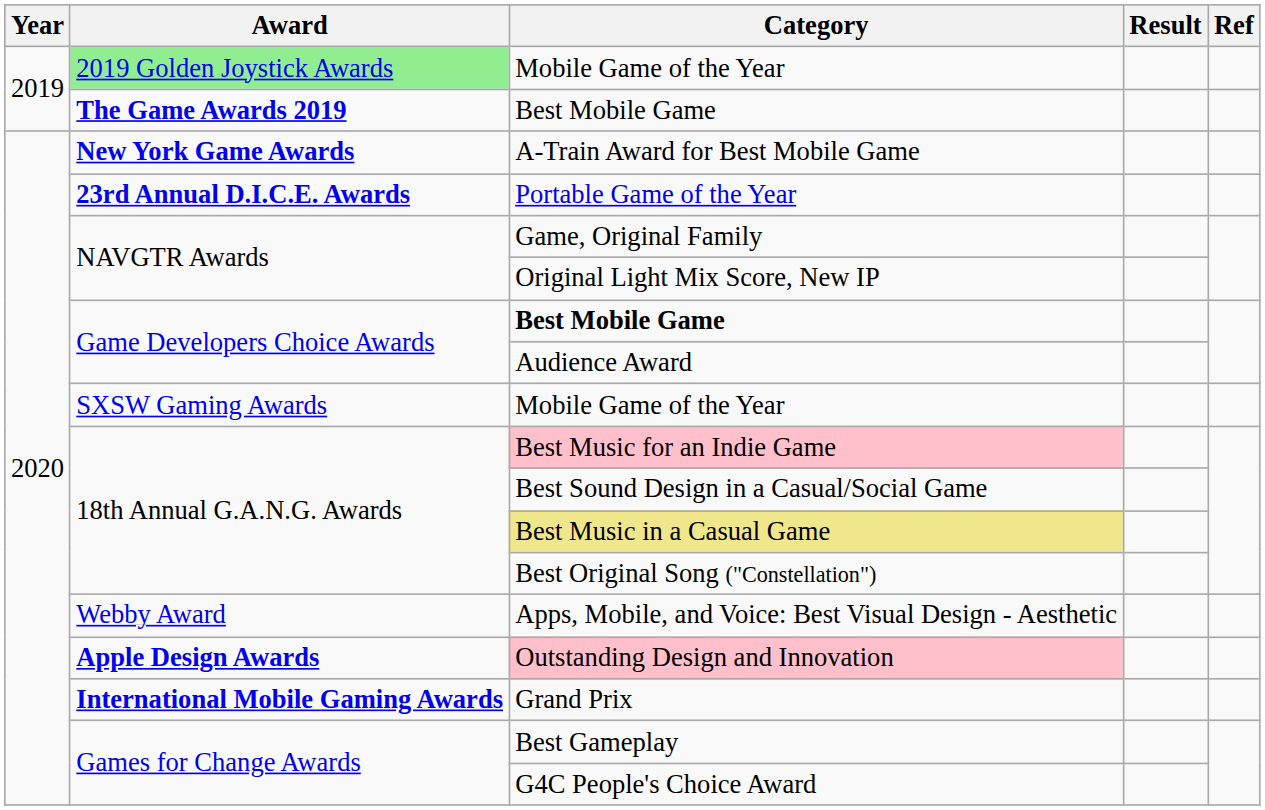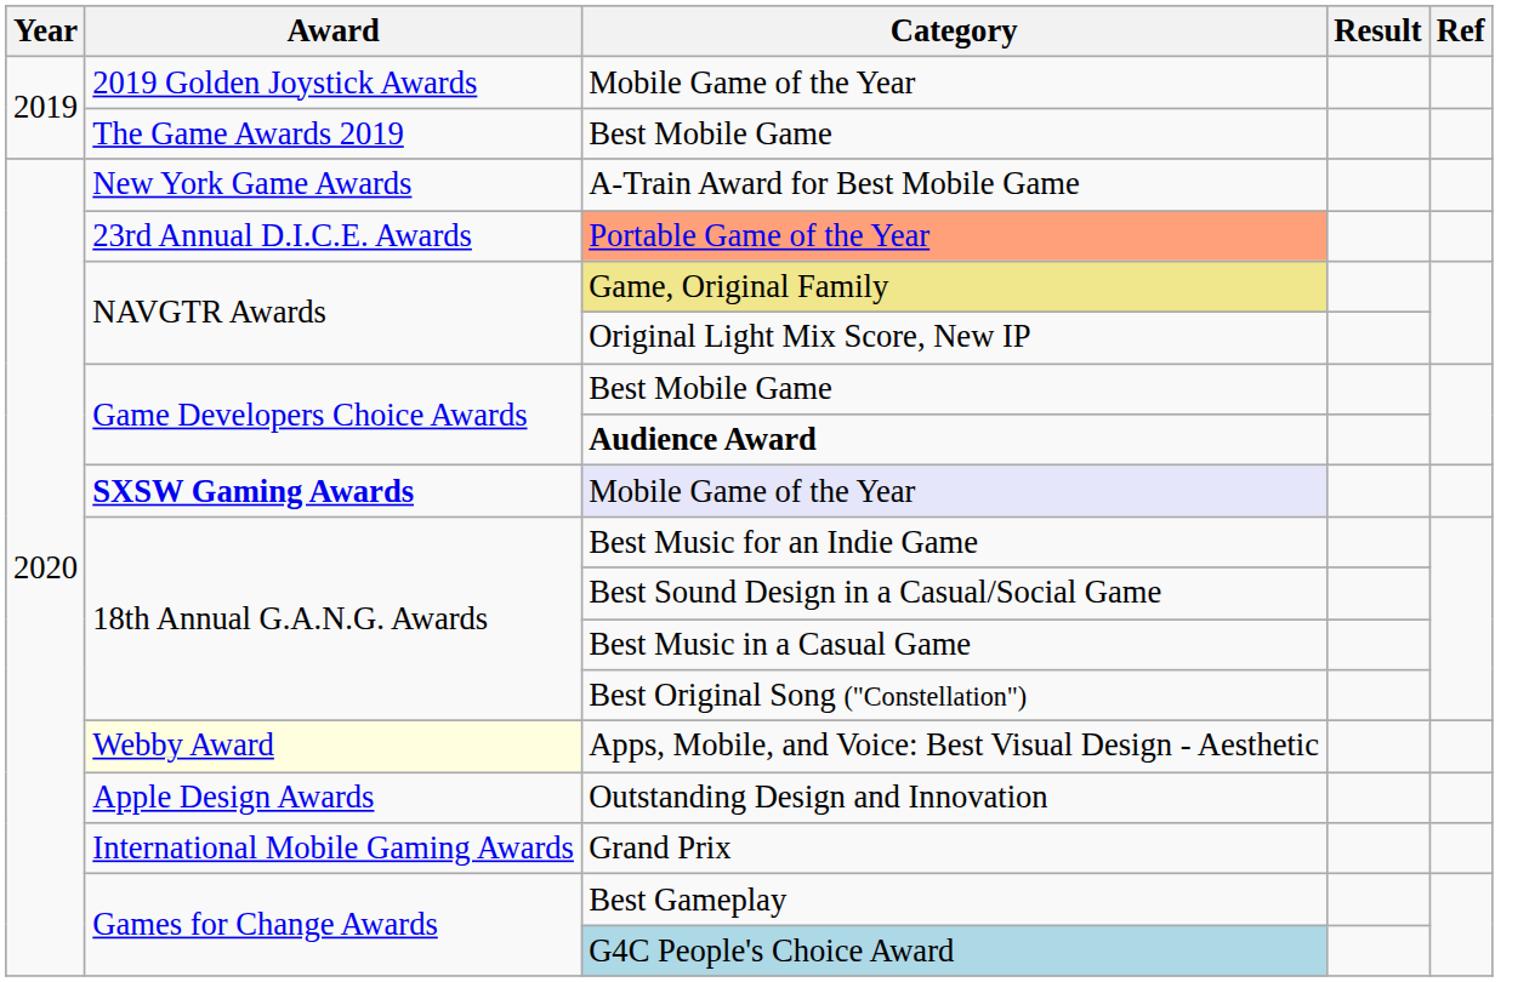2019 Golden Joystick Awards / Mobile Game of the Year | Award: lightgreen background -> no background
The Game Awards 2019 / Best Mobile Game | Award: bold -> normal
A-Train Award for Best Mobile Game | Award: bold -> normal
Portable Game of the Year | Award: bold -> normal
Portable Game of the Year | Category: no background -> lightsalmon background
Game, Original Family | Category: no background -> khaki background
Game Developers Choice Awards / Best Mobile Game | Category: bold -> normal
Audience Award | Category: normal -> bold
SXSW Gaming Awards / Mobile Game of the Year | Award: normal -> bold
SXSW Gaming Awards / Mobile Game of the Year | Category: no background -> lavender background
Best Music for an Indie Game | Category: pink background -> no background
Best Music in a Casual Game | Category: khaki background -> no background
Apps, Mobile, and Voice: Best Visual Design - Aesthetic | Award: no background -> lightyellow background
Outstanding Design and Innovation | Award: bold -> normal
Outstanding Design and Innovation | Category: pink background -> no background
Grand Prix | Award: bold -> normal
G4C People's Choice Award | Category: no background -> lightblue background
